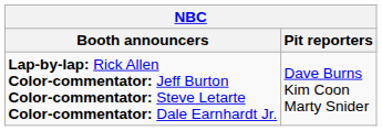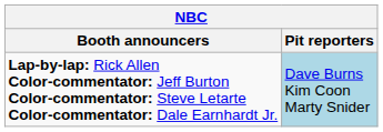row 3 | Pit reporters: no background -> lightblue background
